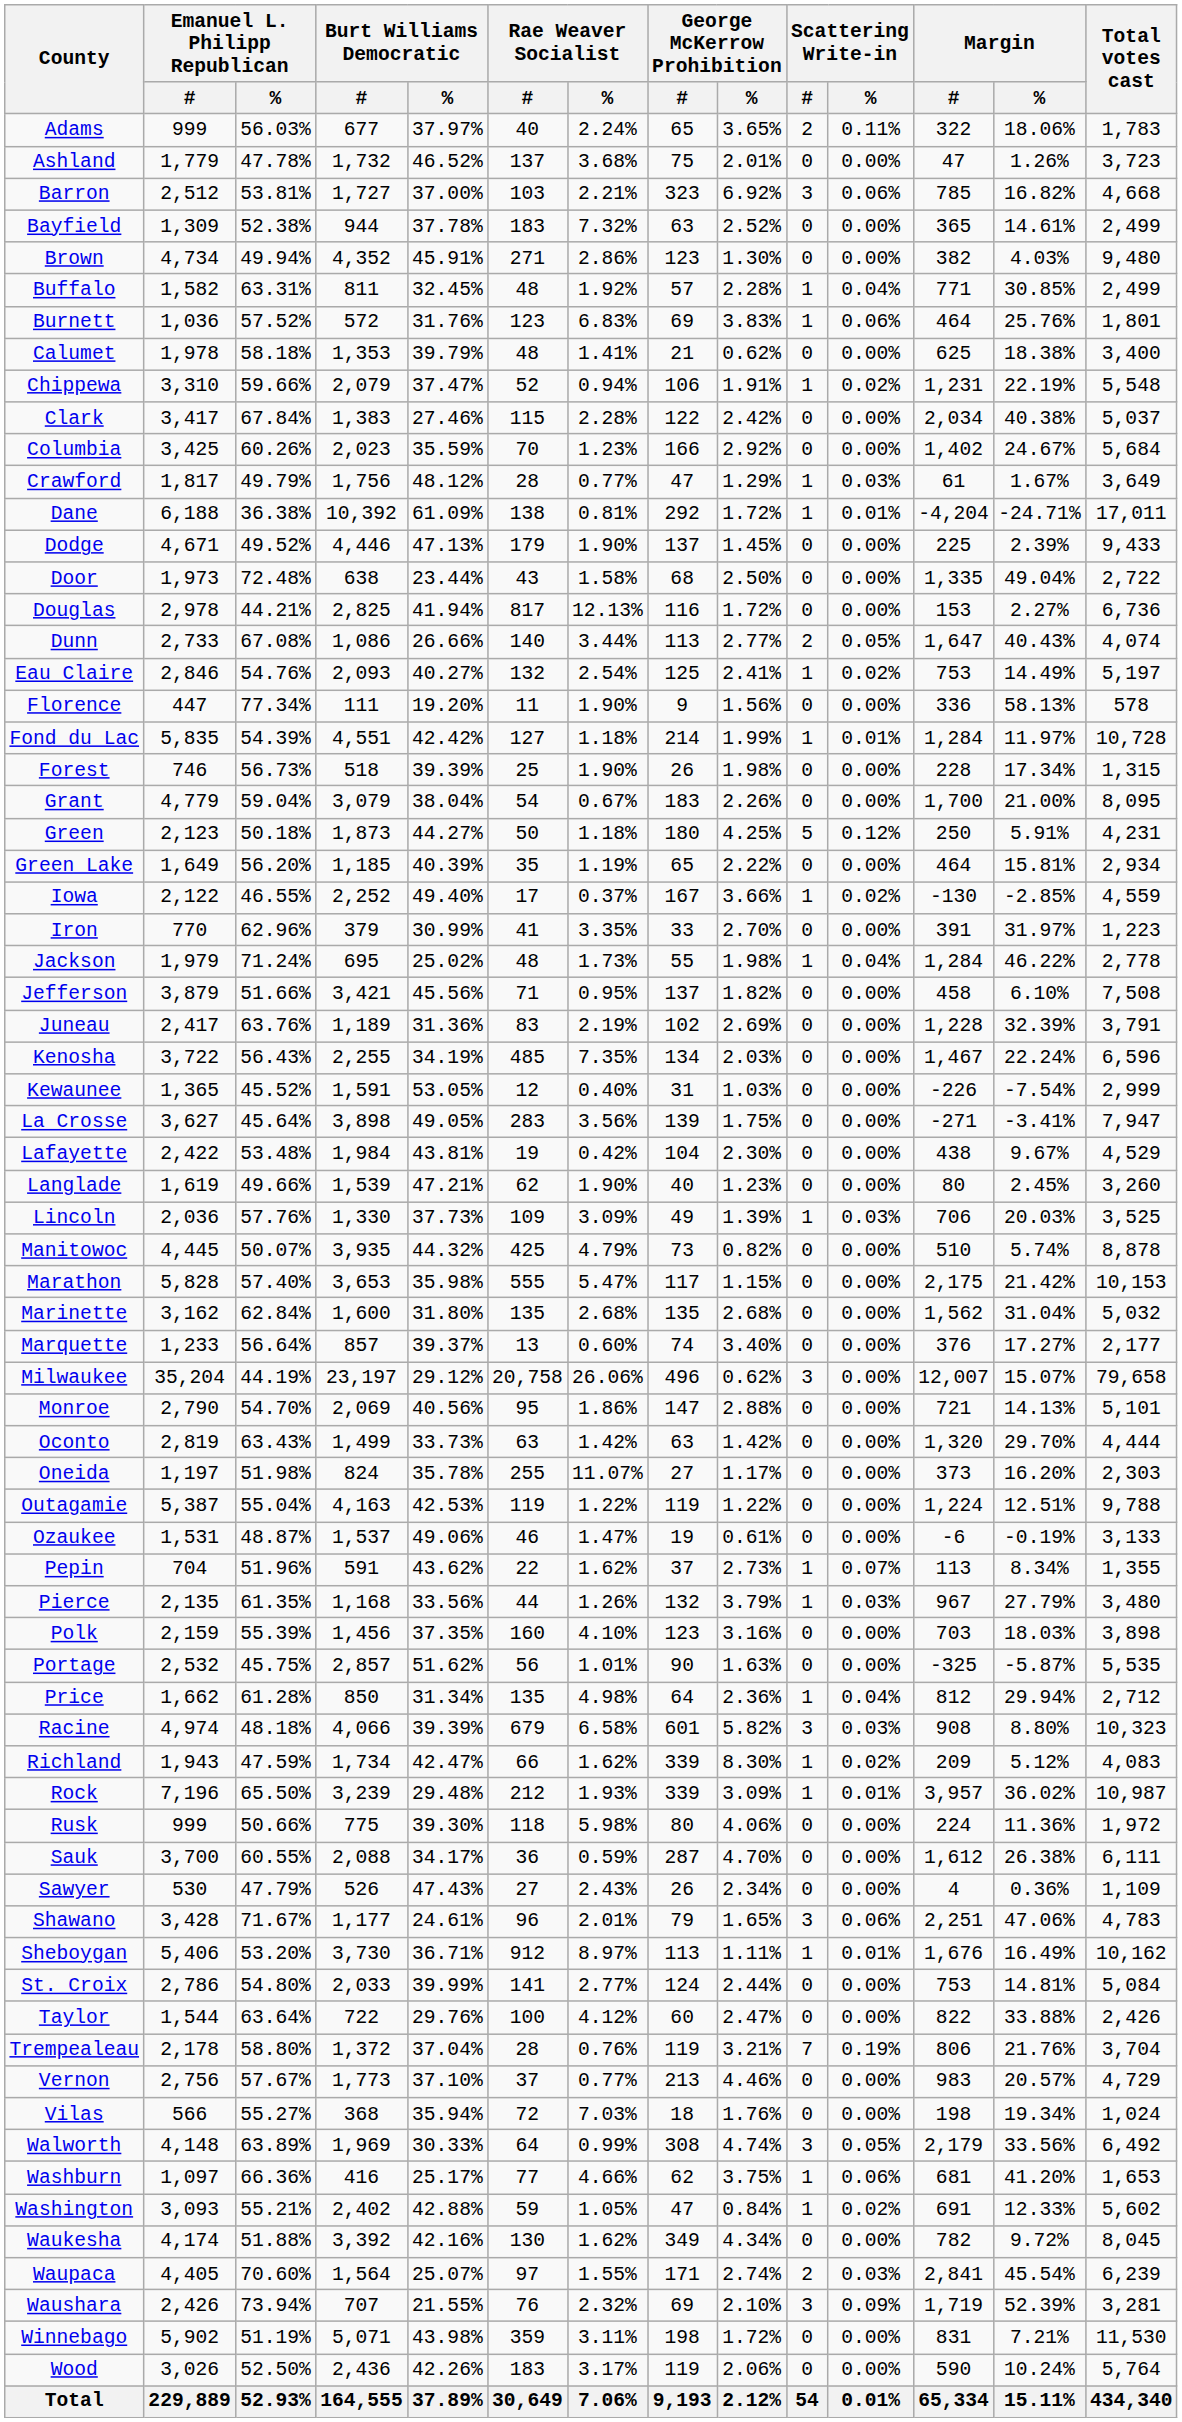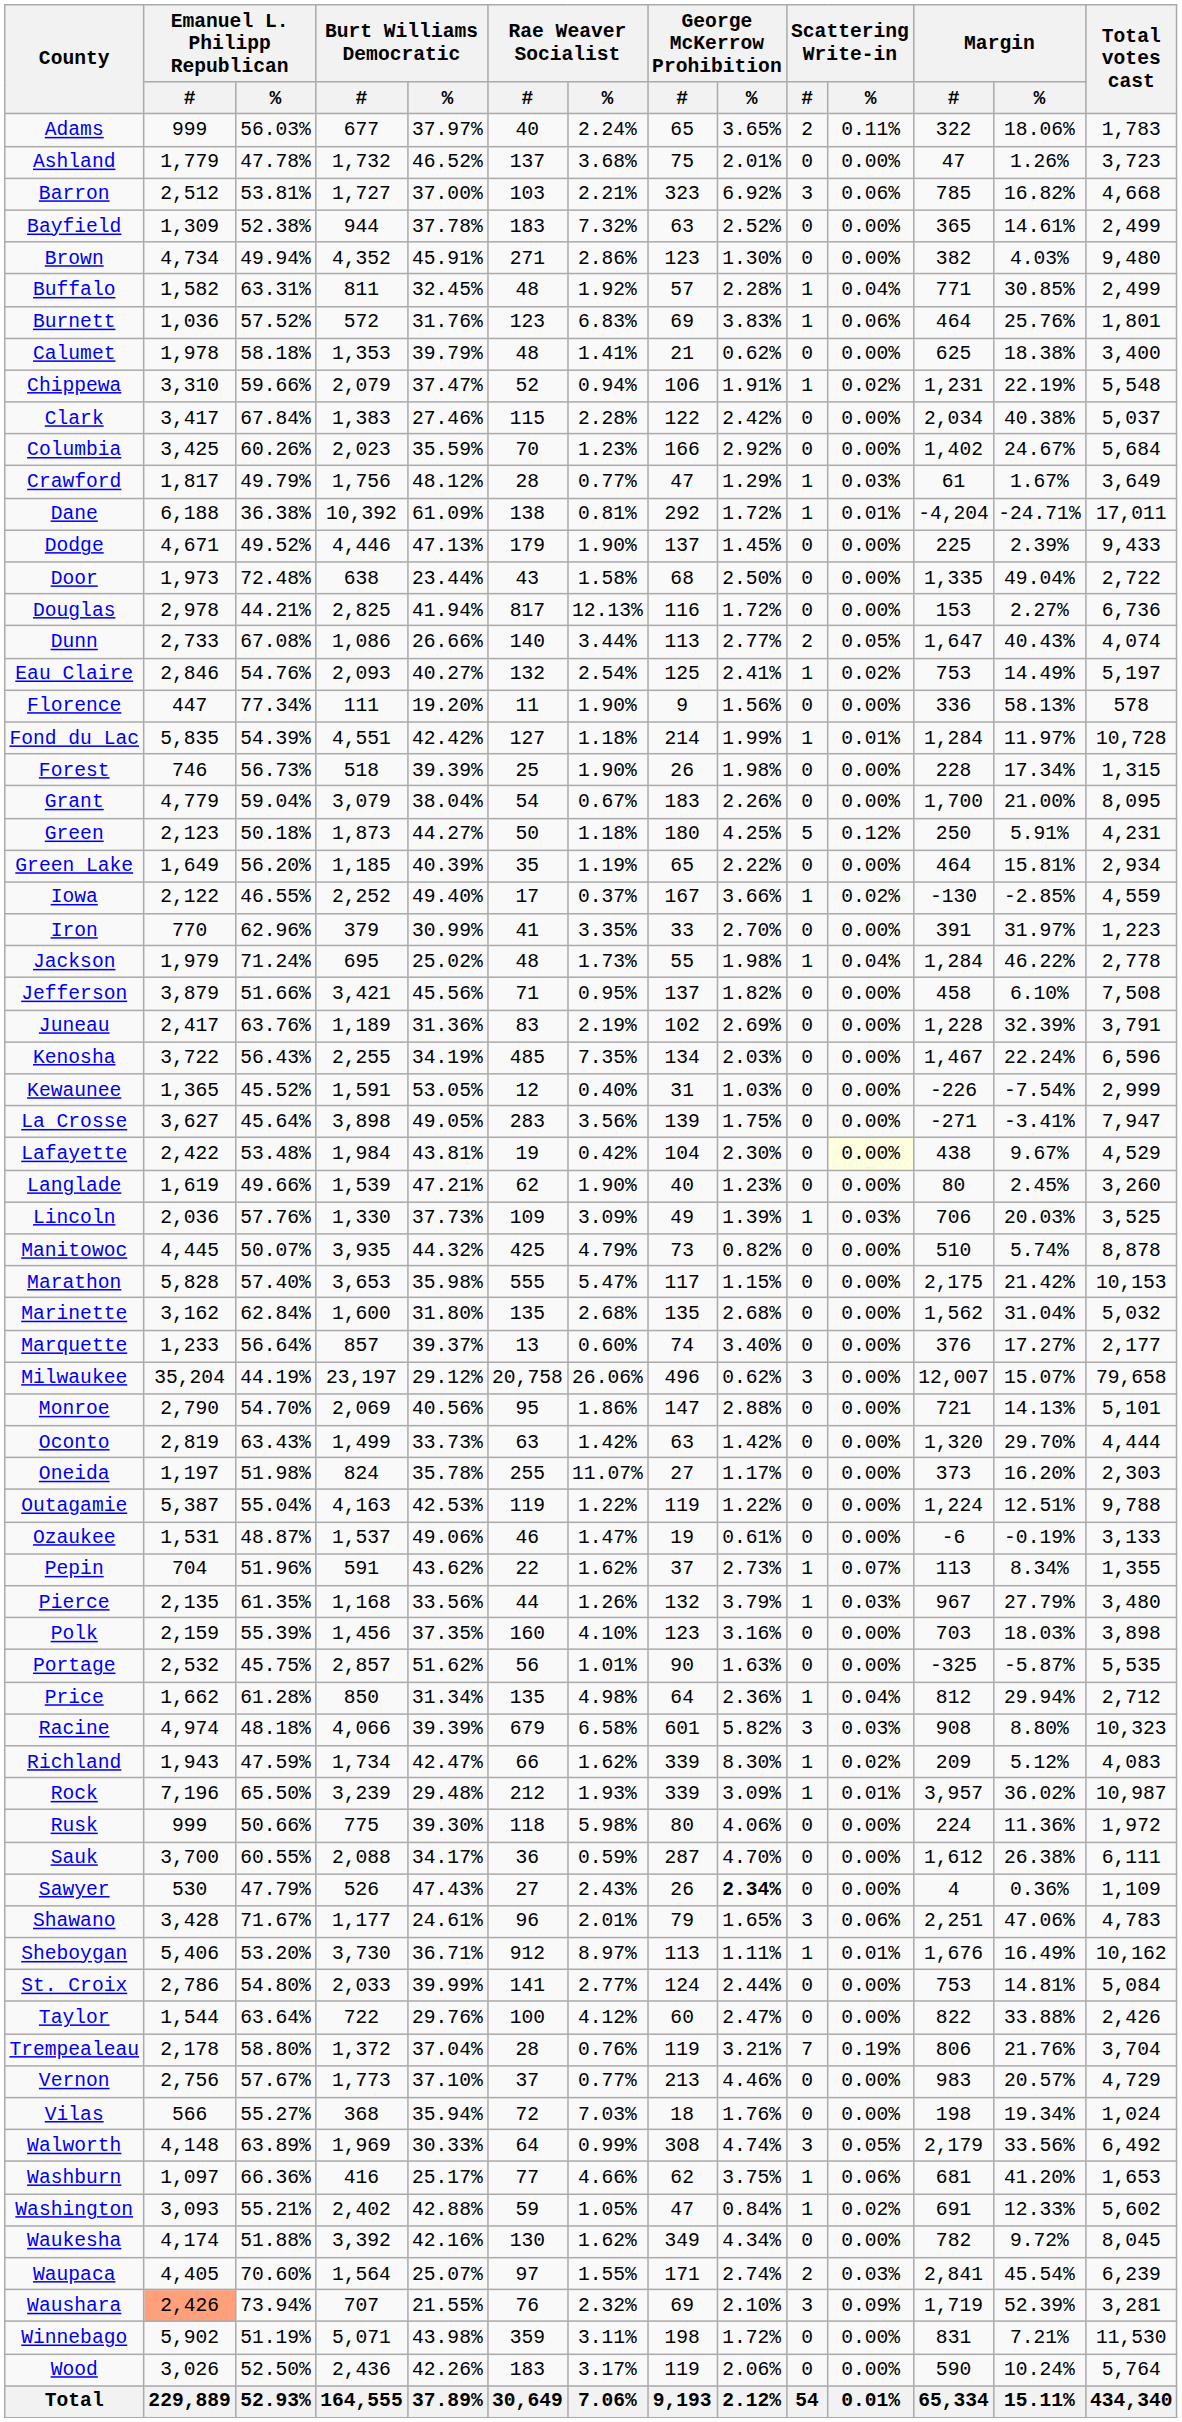Lafayette | Scattering Write-in / %: no background -> lightyellow background
Sawyer | George McKerrow Prohibition / %: normal -> bold
Waushara | Emanuel L. Philipp Republican / #: no background -> lightsalmon background
